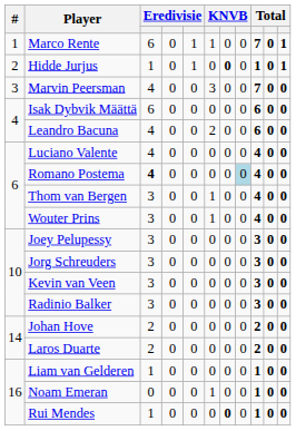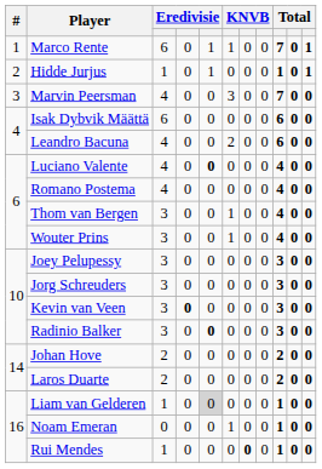Hidde Jurjus | column 7: bold -> normal
Luciano Valente | column 5: normal -> bold
Romano Postema | column 3: bold -> normal
Romano Postema | column 8: lightblue background -> no background
Kevin van Veen | column 4: normal -> bold
Radinio Balker | column 5: normal -> bold
Liam van Gelderen | column 5: no background -> lightgrey background
